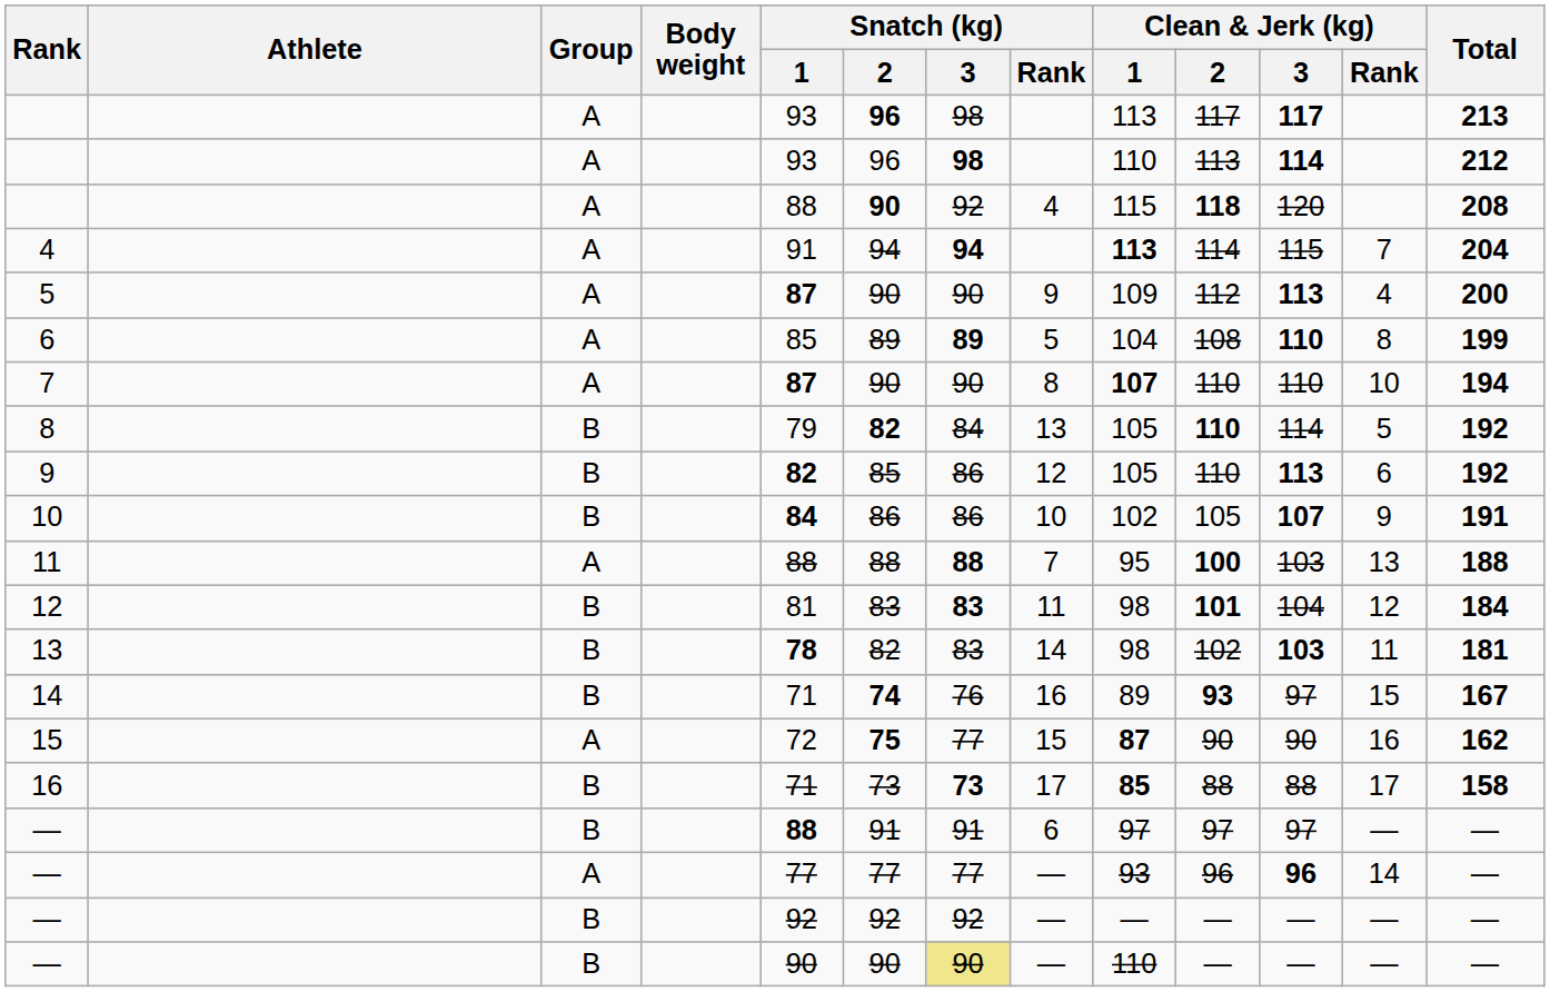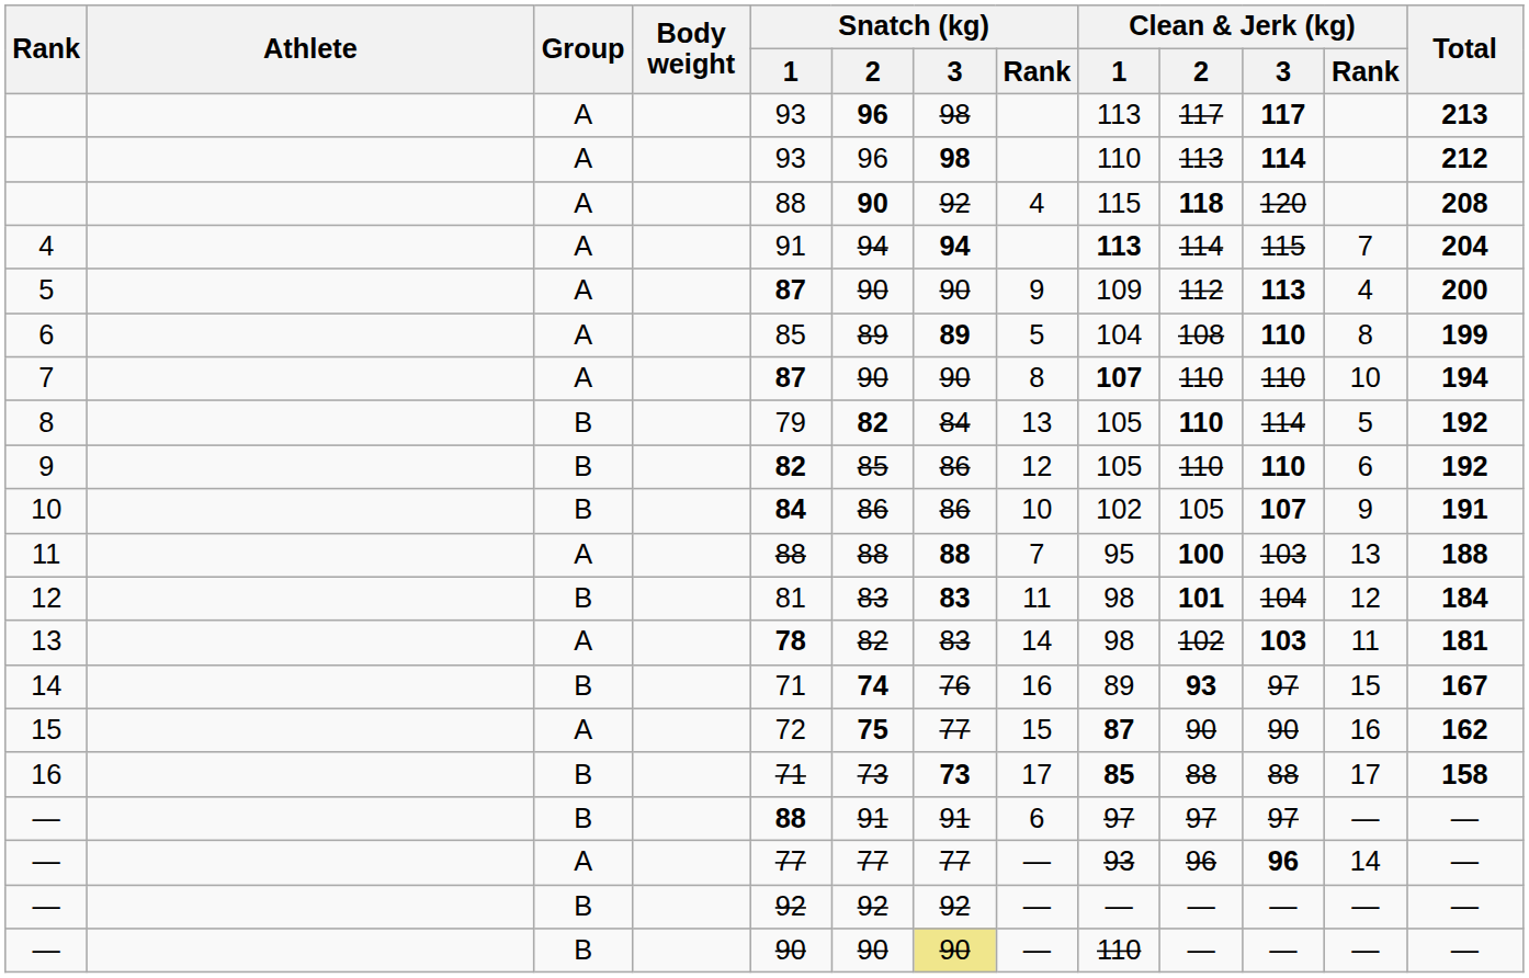row 11 | Clean & Jerk (kg) / 3: 113 -> 110
row 15 | Group: B -> A
